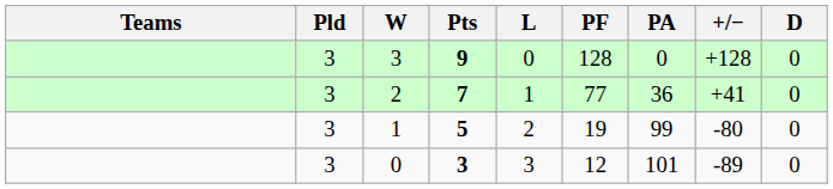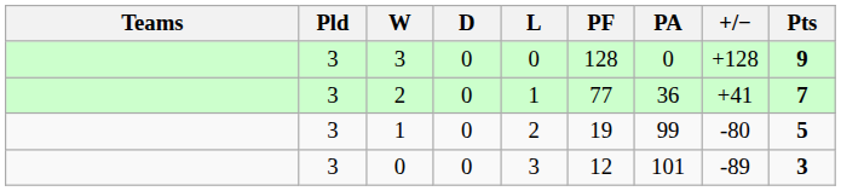columns swapped: D <-> Pts
